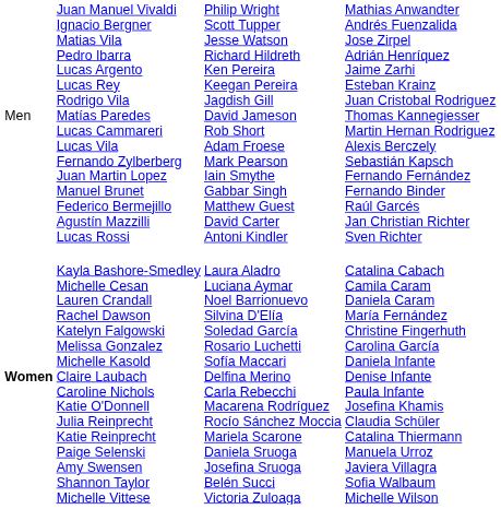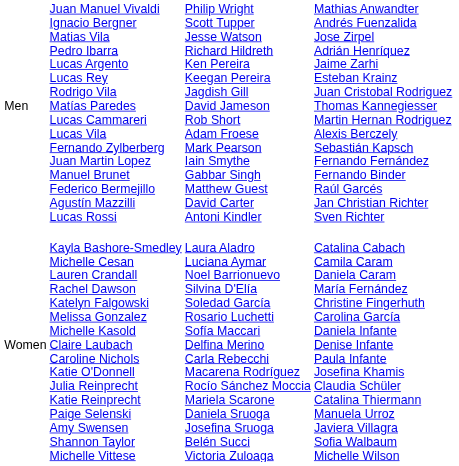Women | column 1: bold -> normal
